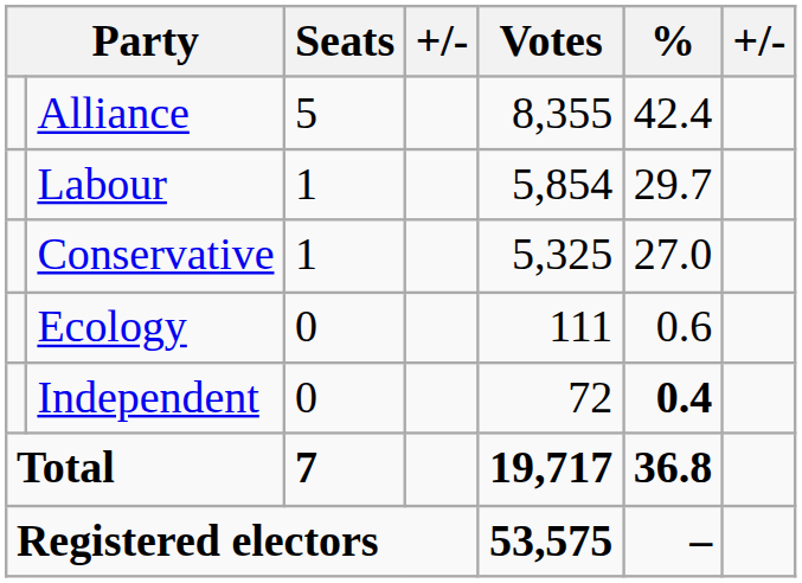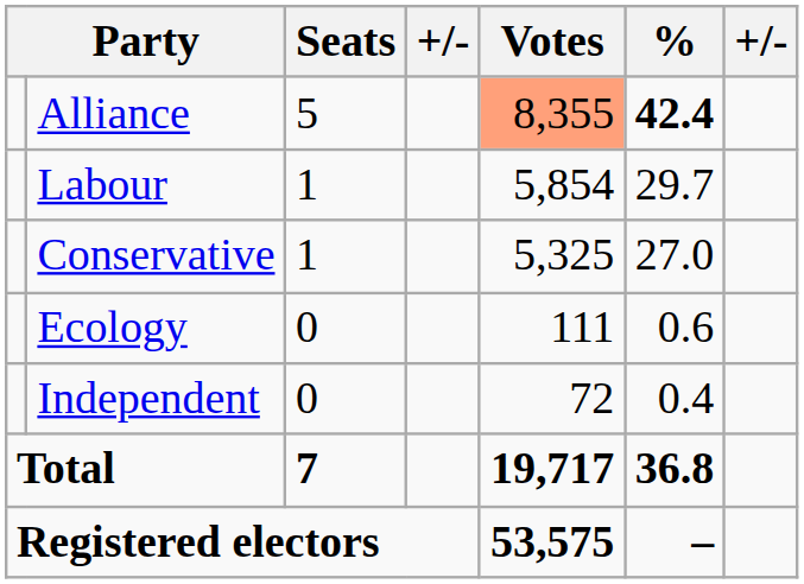Alliance | Votes: no background -> lightsalmon background
Alliance | %: normal -> bold
Independent | %: bold -> normal
